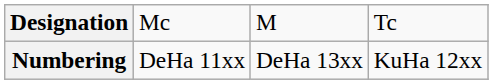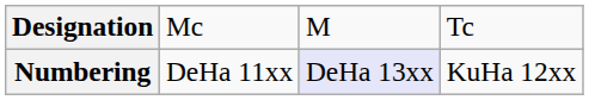Numbering | column 3: no background -> lavender background
